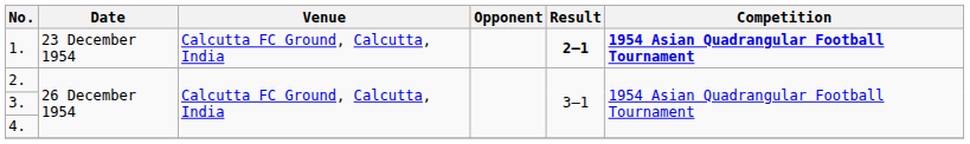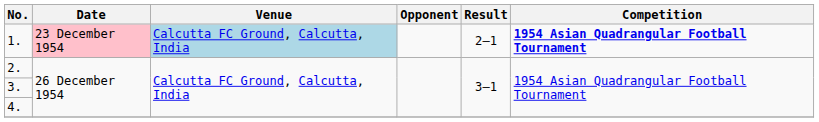1. | Date: no background -> pink background
1. | Venue: no background -> lightblue background
1. | Result: bold -> normal
